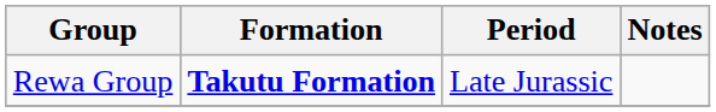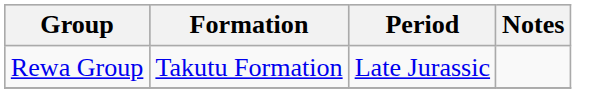Rewa Group | Formation: bold -> normal
